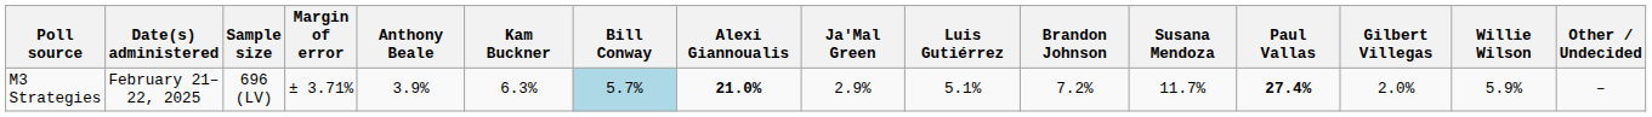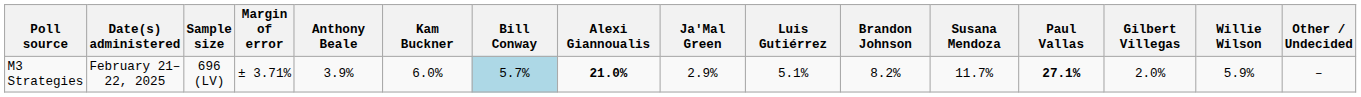M3 Strategies | Kam Buckner: 6.3% -> 6.0%
M3 Strategies | Brandon Johnson: 7.2% -> 8.2%
M3 Strategies | Paul Vallas: 27.4% -> 27.1%
